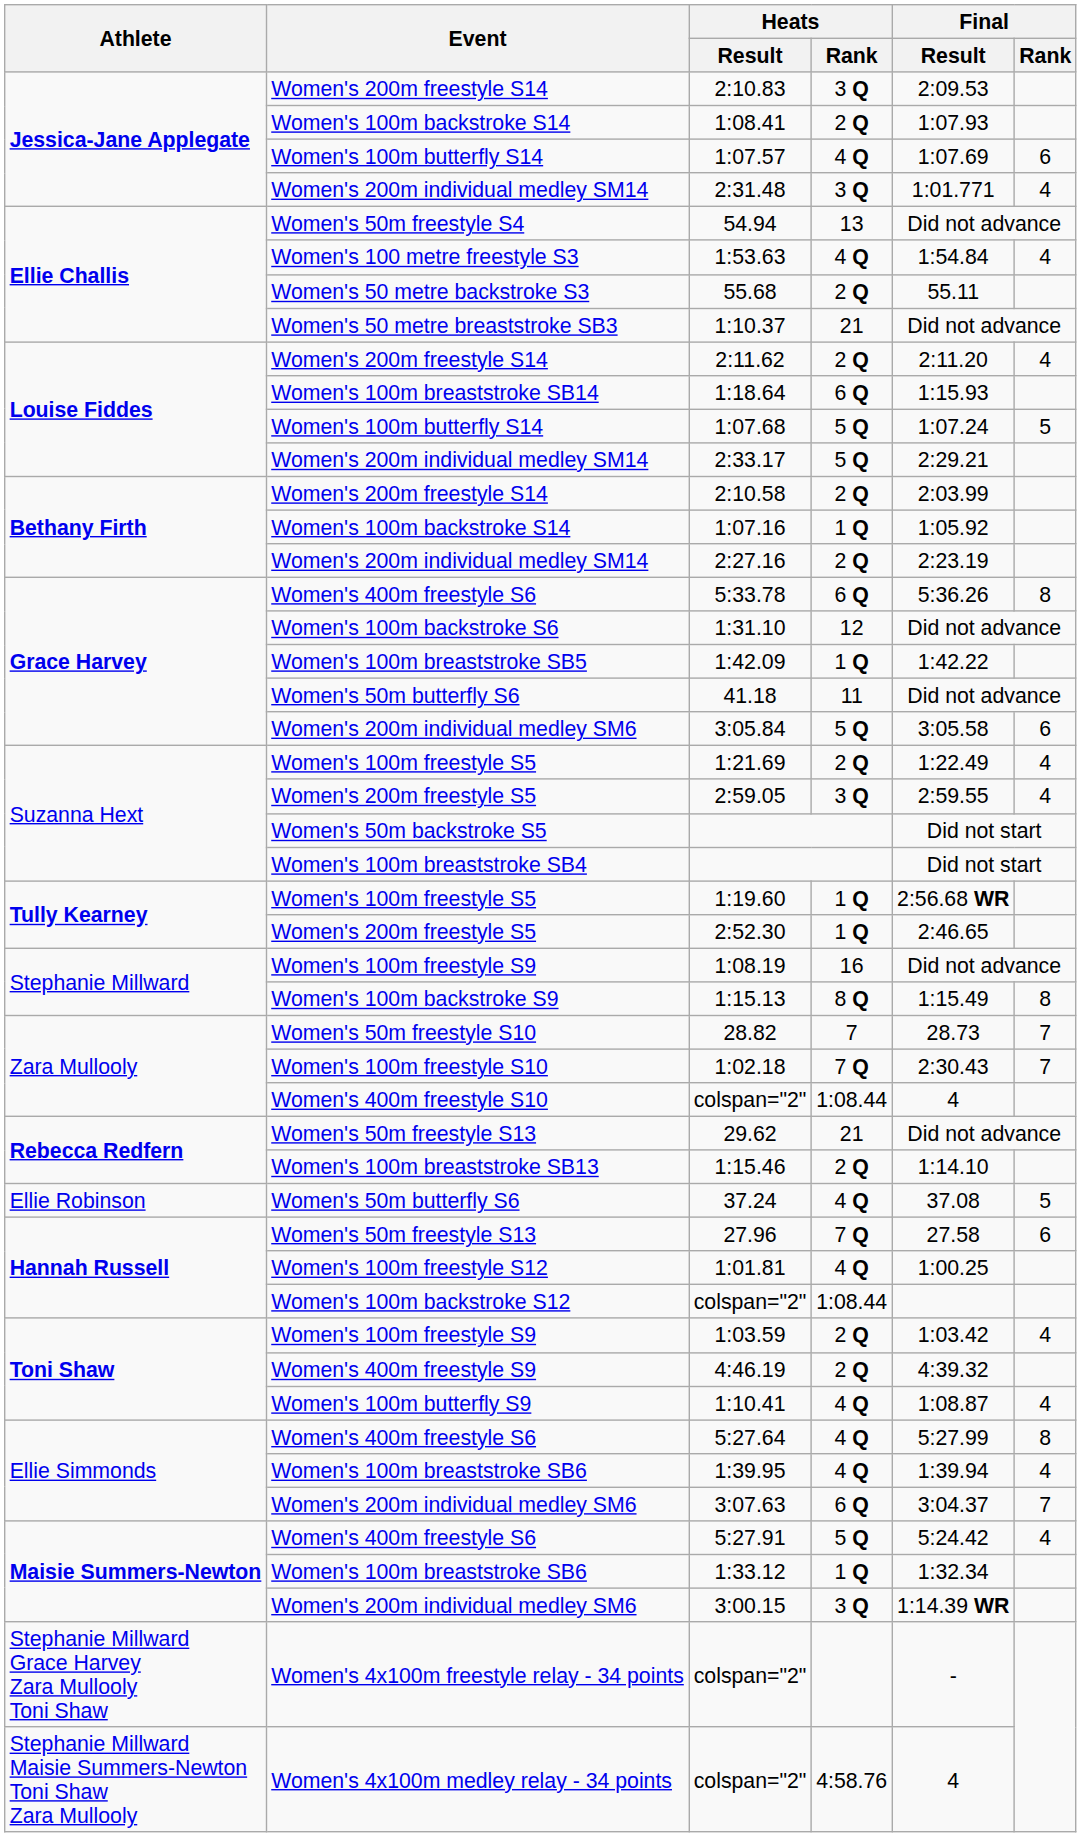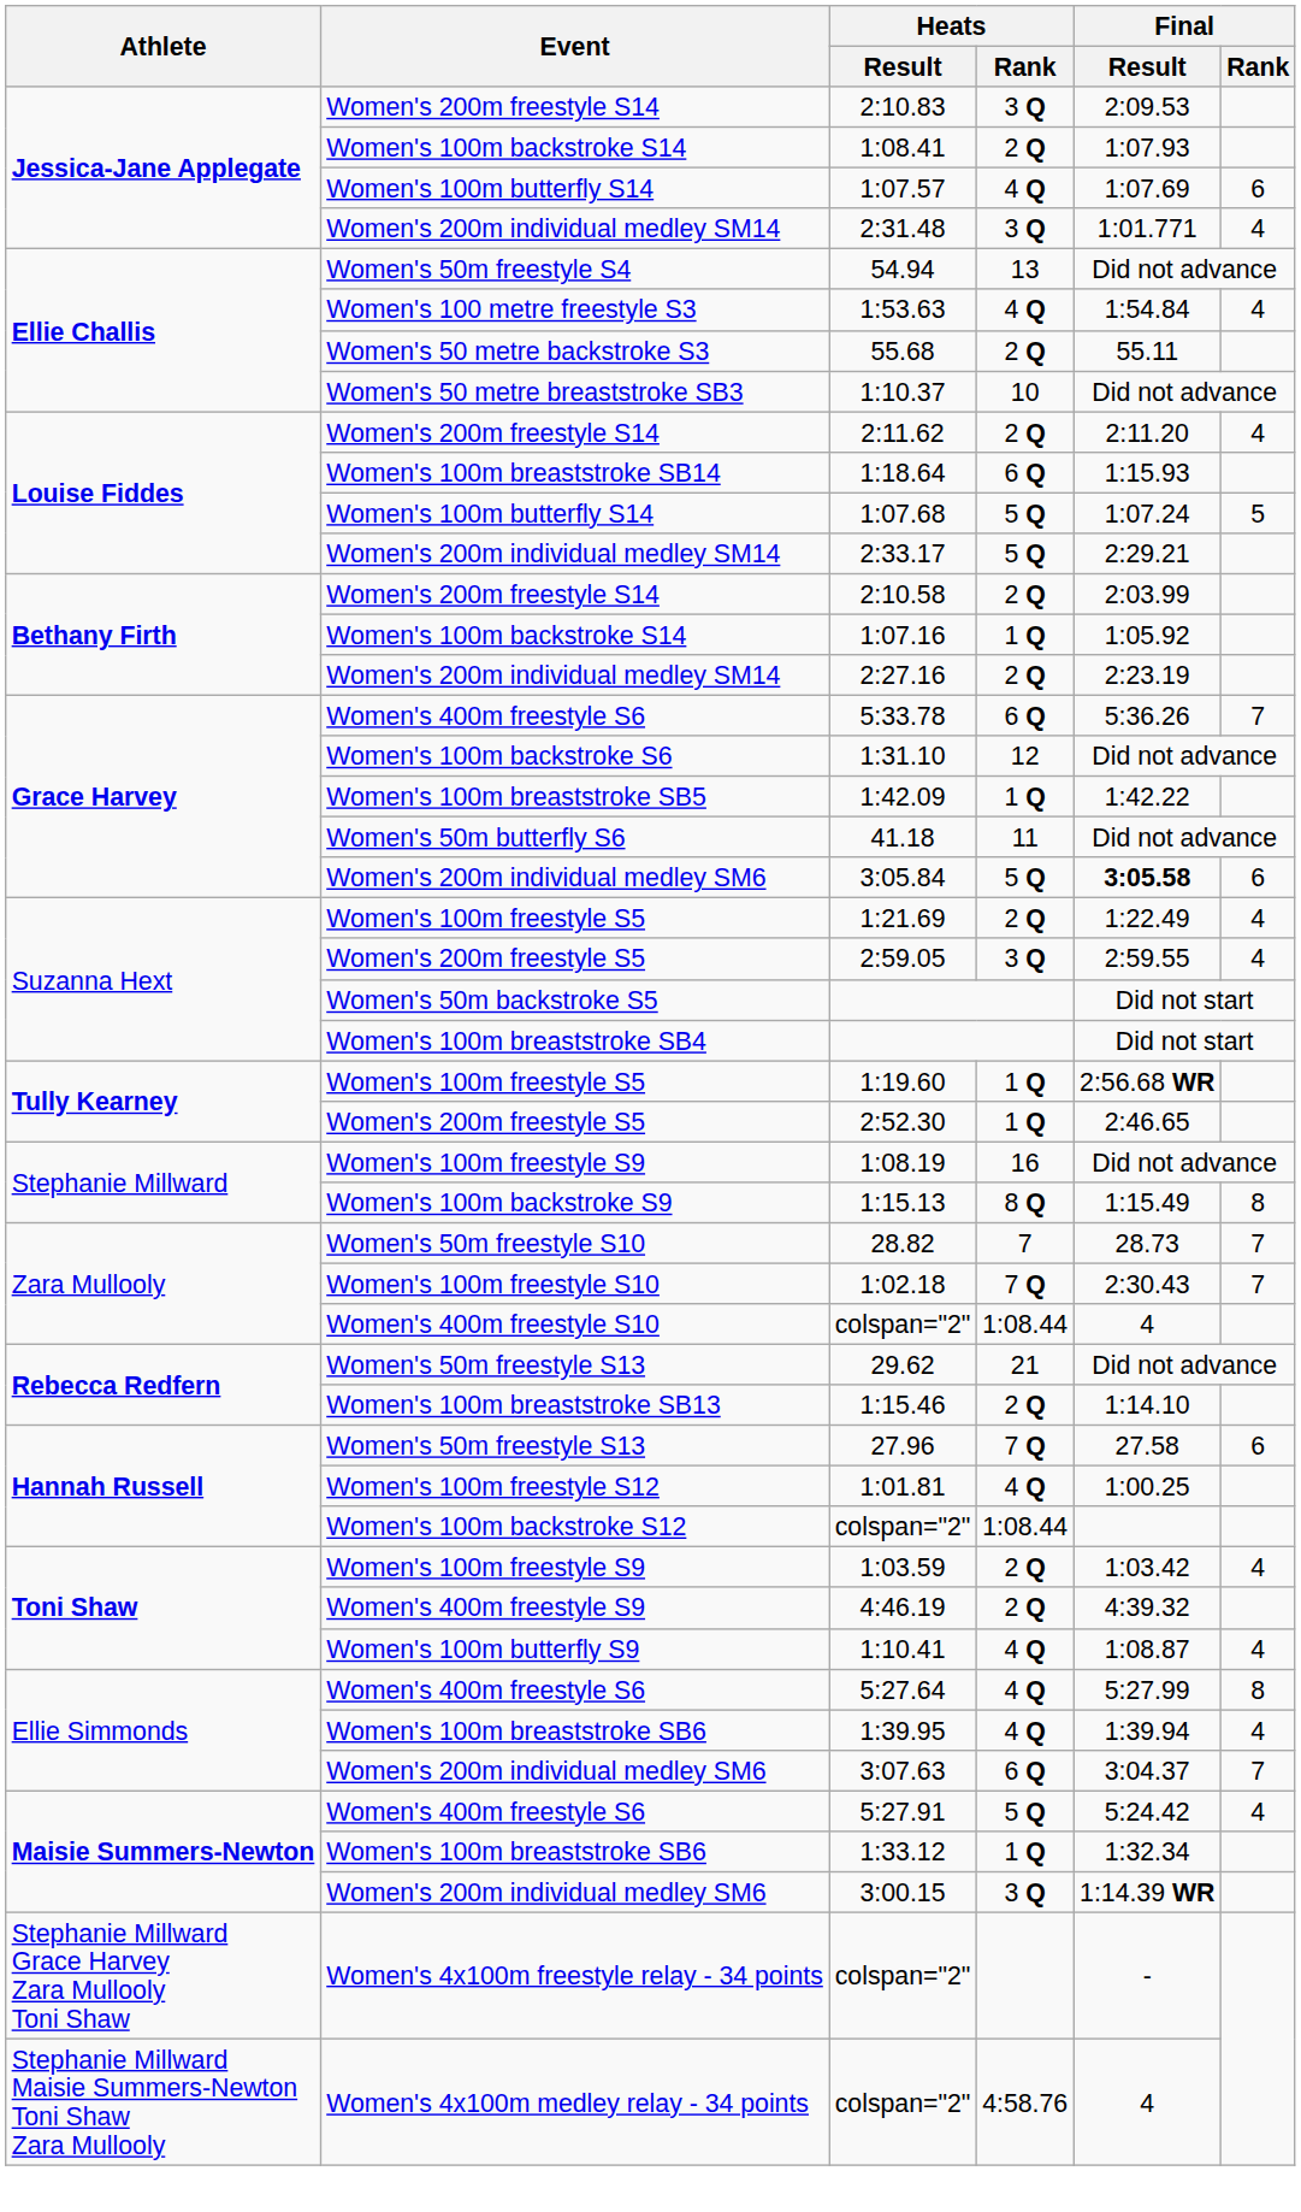1:10.37 | Heats / Rank: 21 -> 10
5:33.78 | Final / Rank: 8 -> 7
3:05.84 | Final / Result: normal -> bold
- row: Ellie Robinson | Women's 50m butterfly S6 | 37.24 | 4 Q | 37.08 | 5
